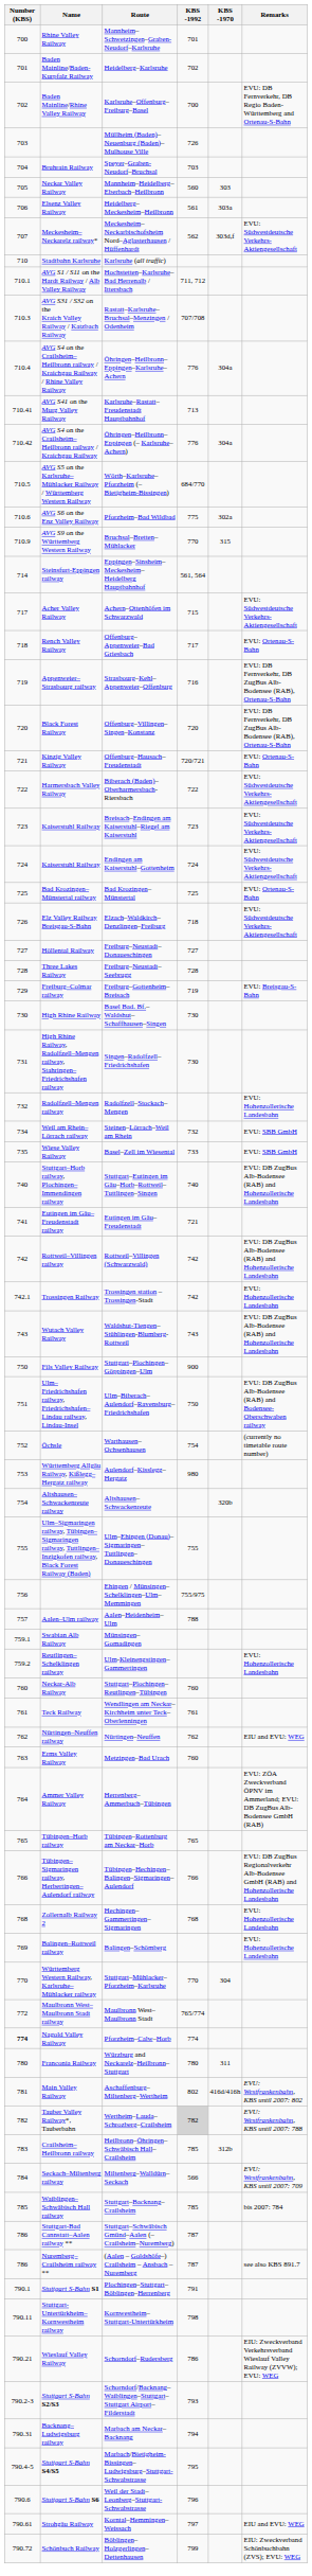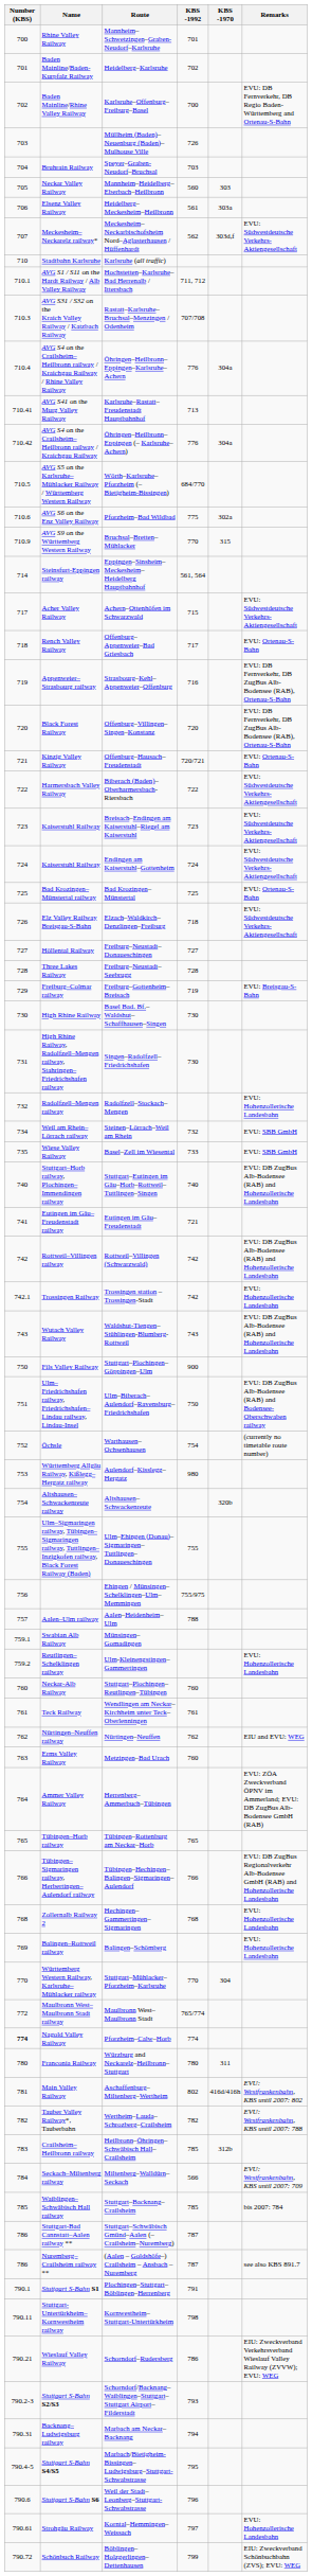Wertheim–Lauda–Schrozberg–Crailsheim | KBS -1992: lightgrey background -> no background
Korntal–Hemmingen–Weissach | Remarks: EIU and EVU: WEG -> EVU: Hohenzollerische Landesbahn
